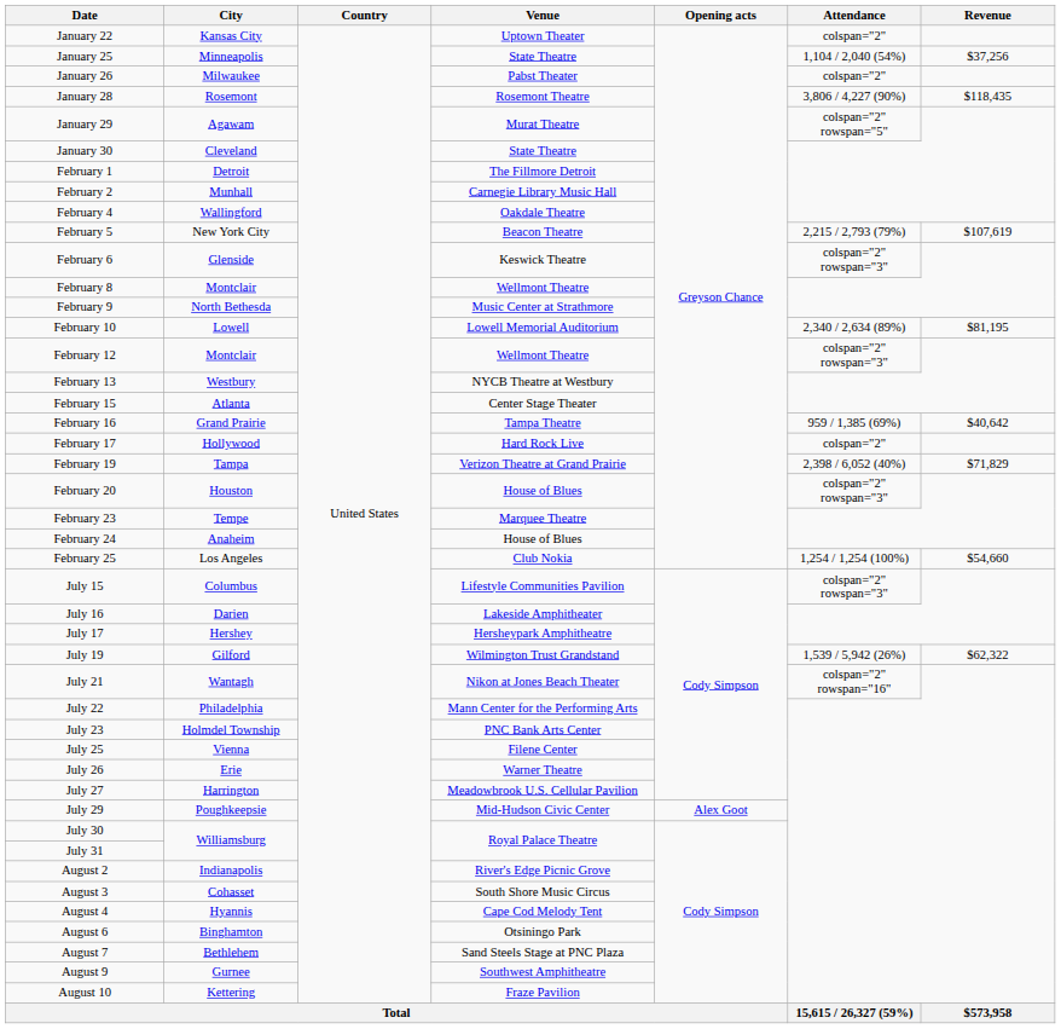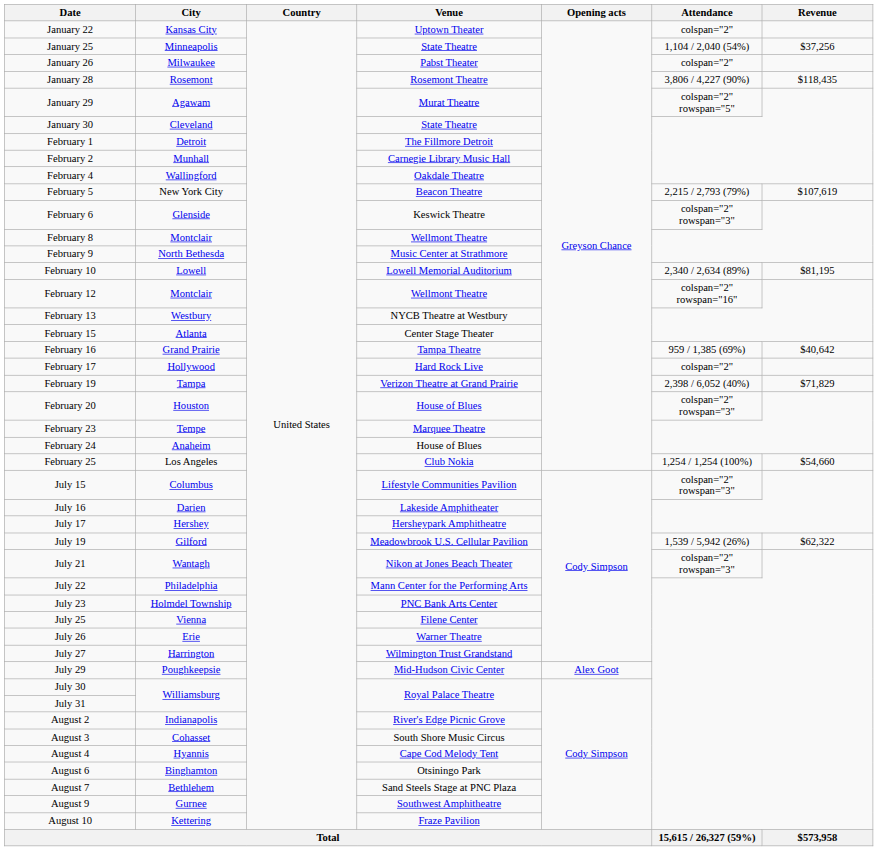February 12 | Attendance: colspan="2" rowspan="3" -> colspan="2" rowspan="16"
July 19 | Venue: Wilmington Trust Grandstand -> Meadowbrook U.S. Cellular Pavilion
July 21 | Attendance: colspan="2" rowspan="16" -> colspan="2" rowspan="3"
July 27 | Venue: Meadowbrook U.S. Cellular Pavilion -> Wilmington Trust Grandstand
